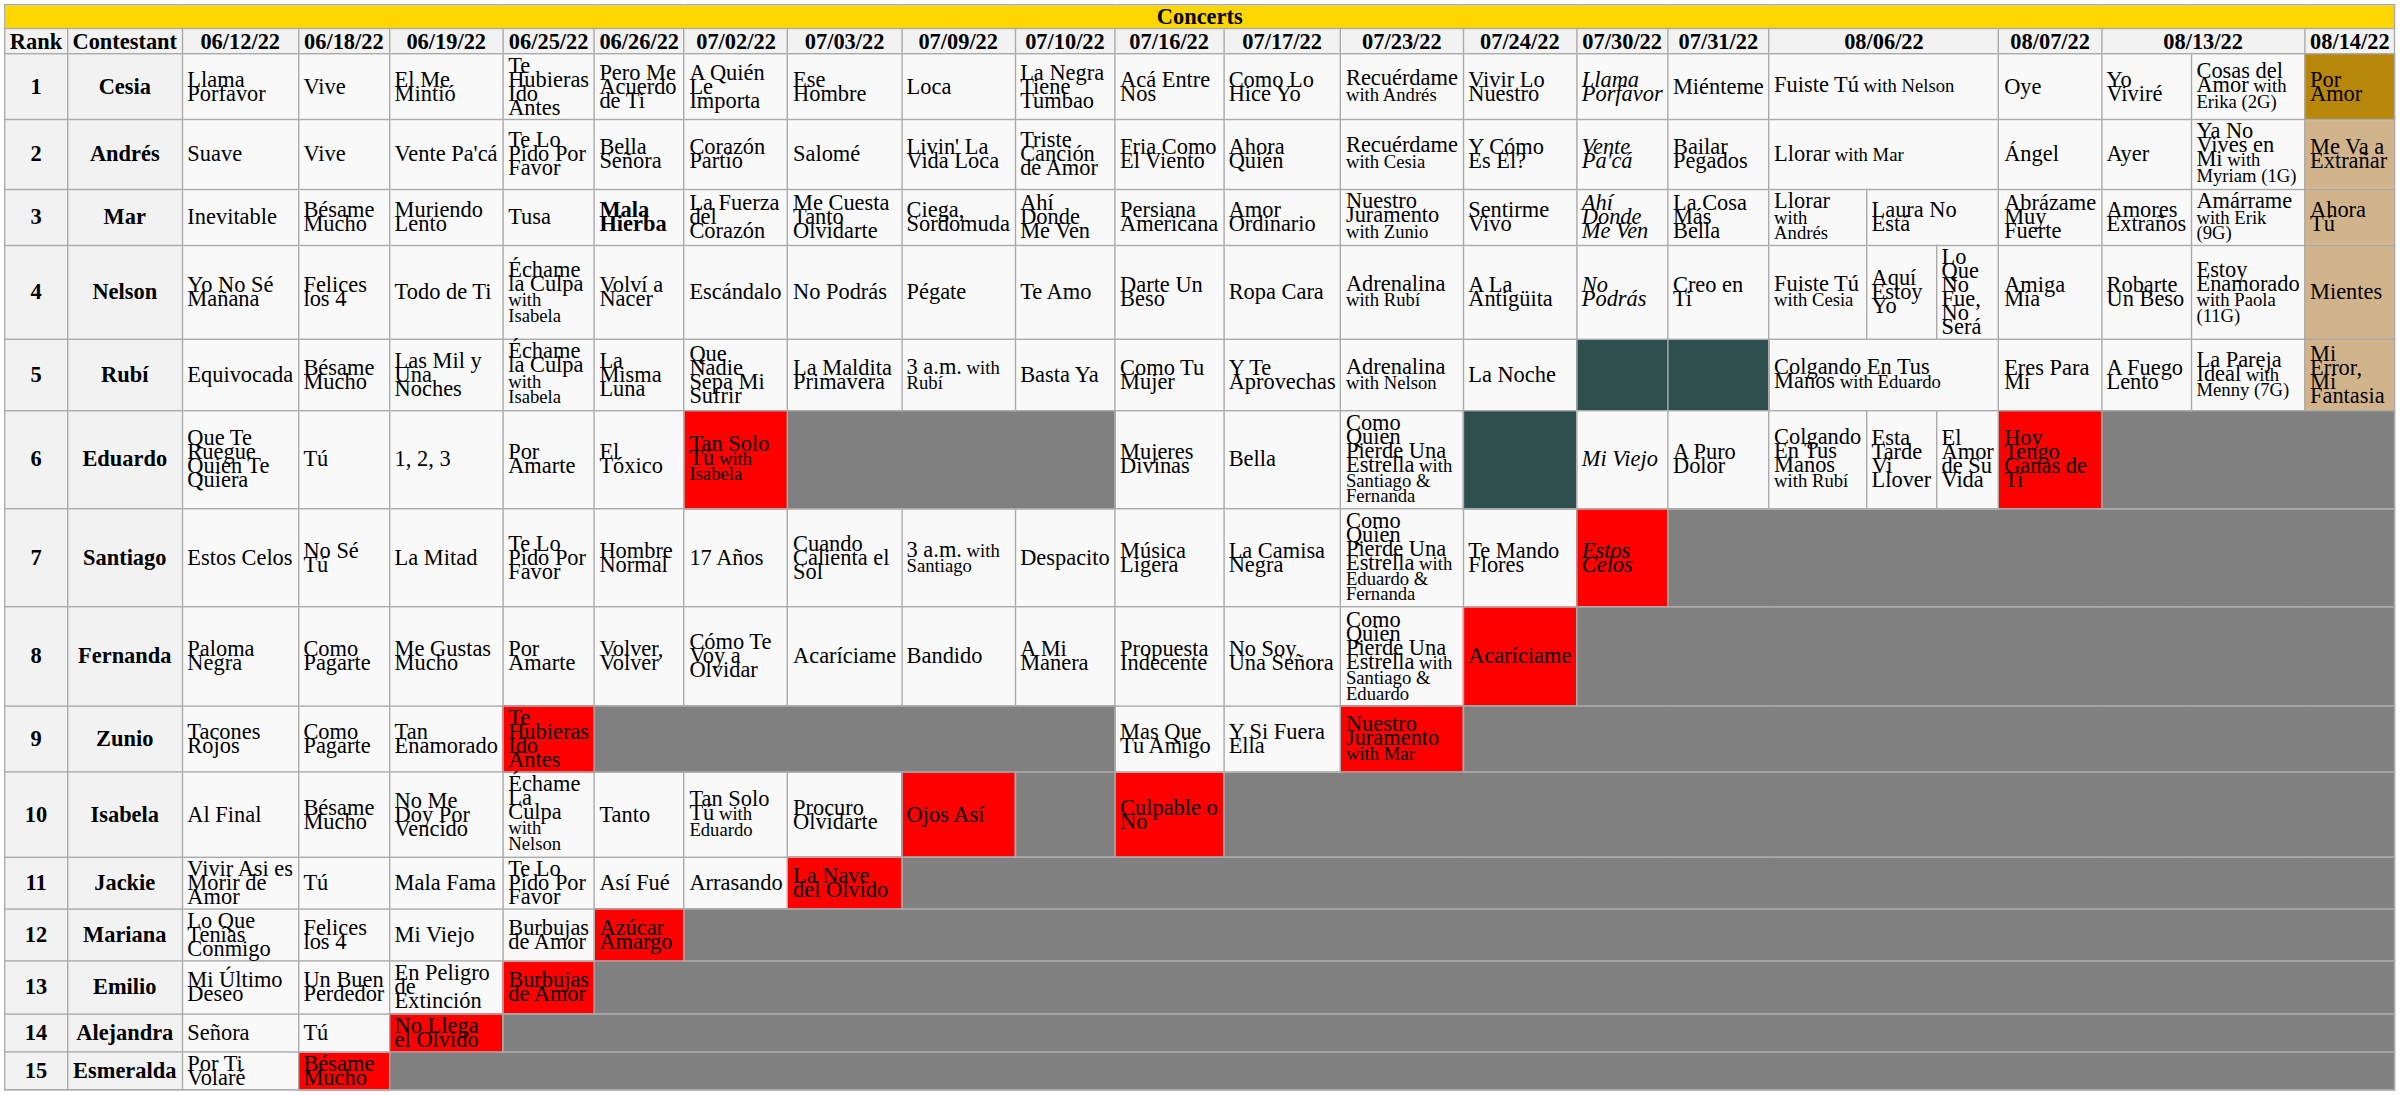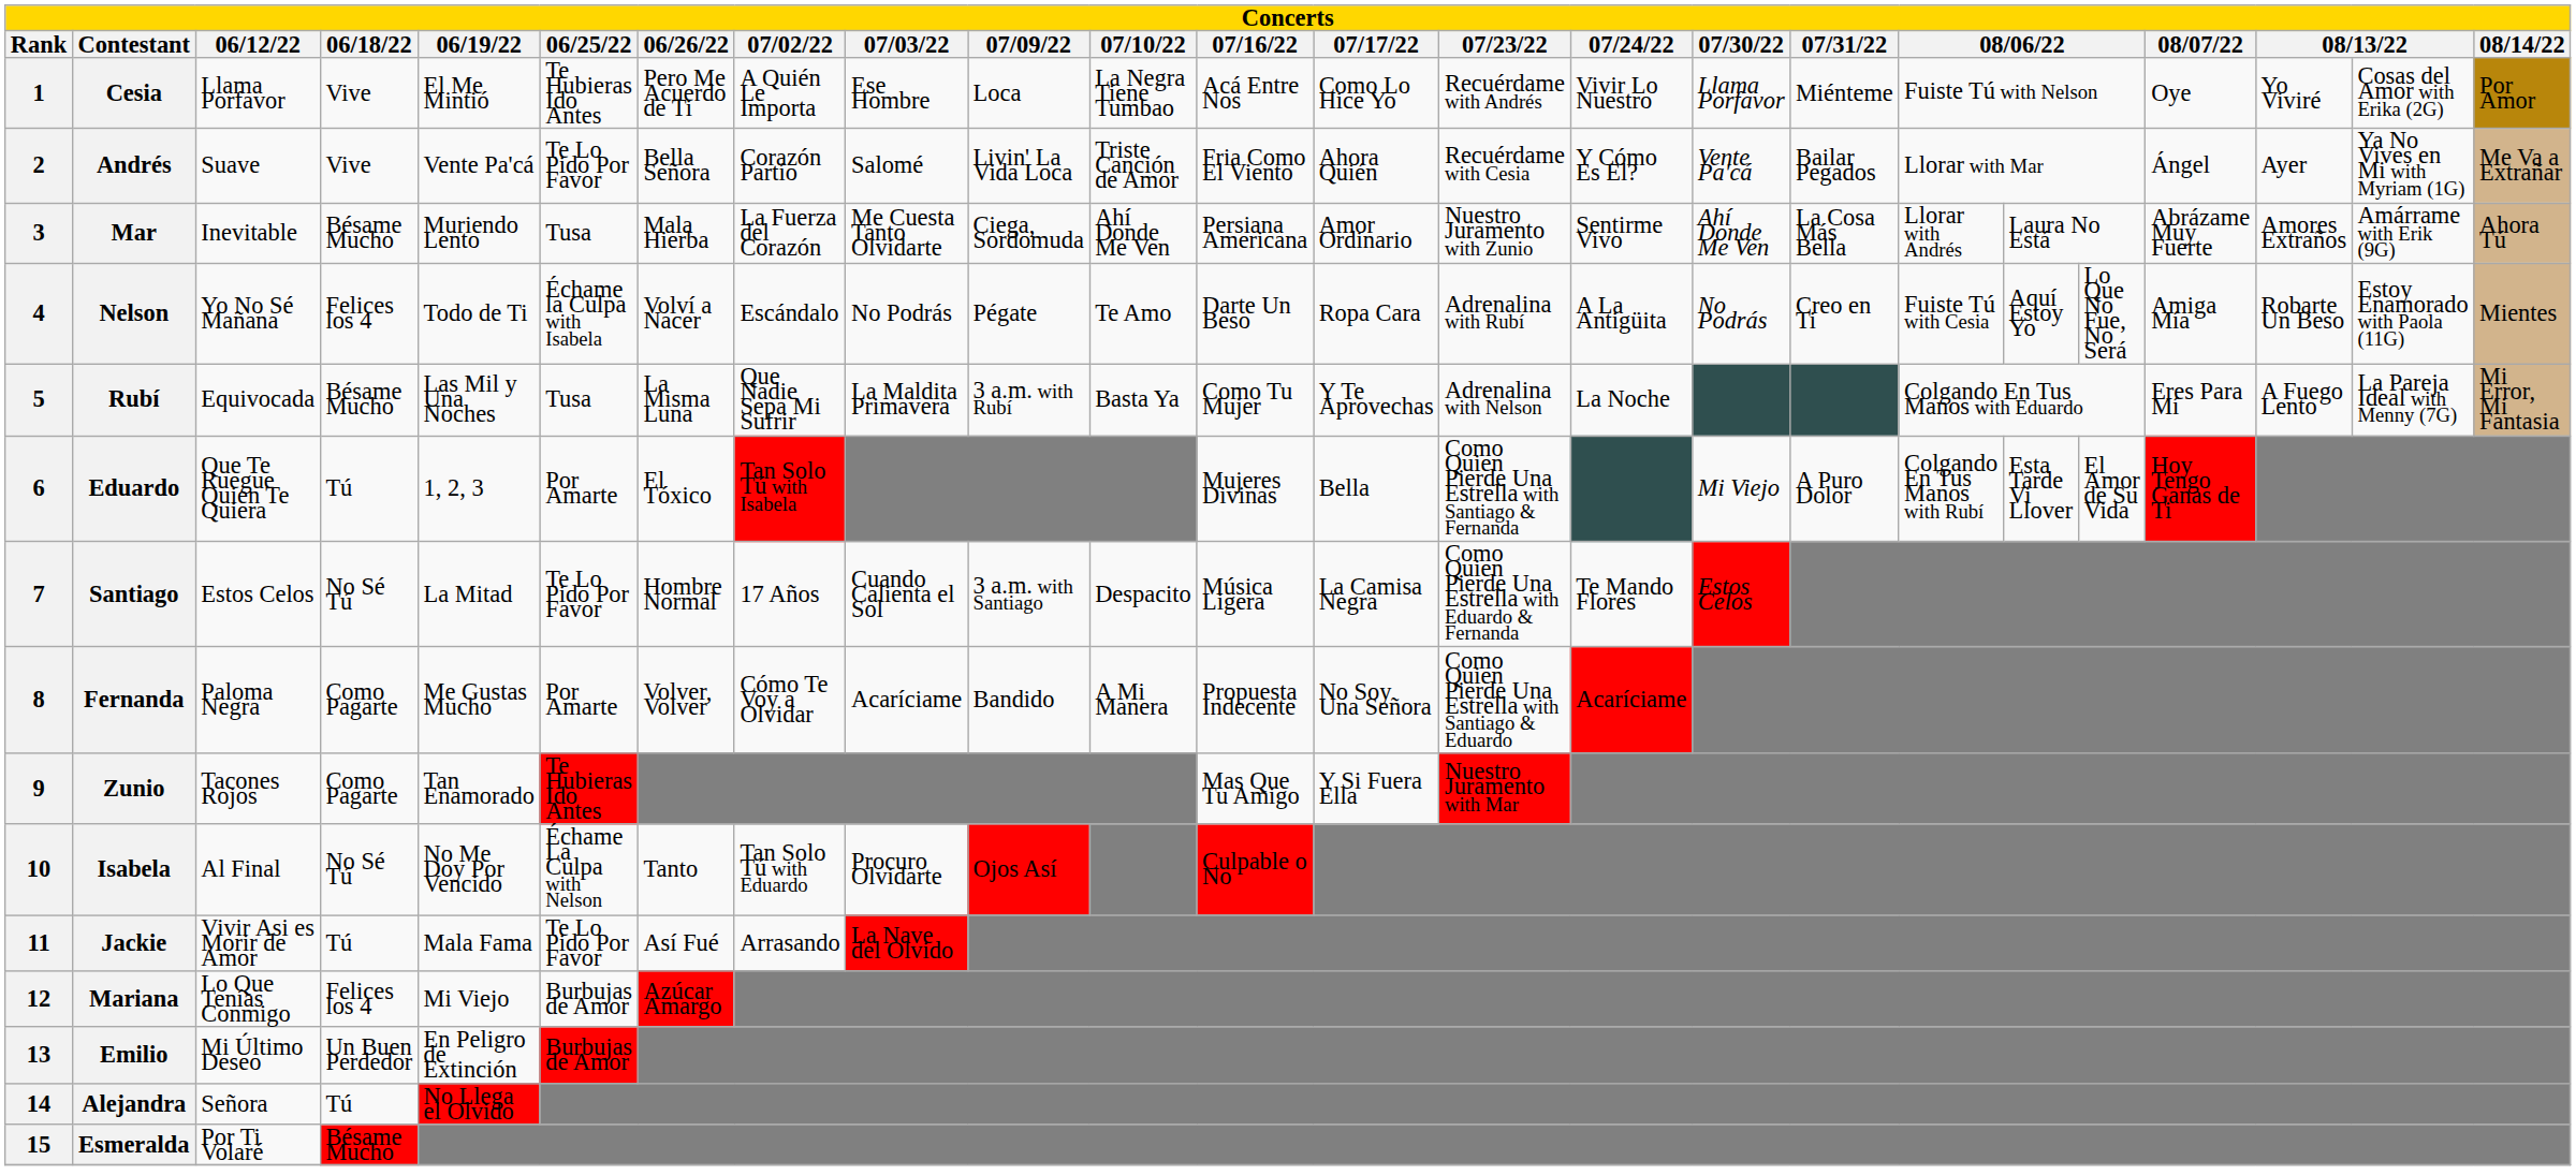Mar | Concerts / 06/26/22: bold -> normal
Rubí | Concerts / 06/25/22: Échame la Culpa with Isabela -> Tusa
Isabela | Concerts / 06/18/22: Bésame Mucho -> No Sé Tú
